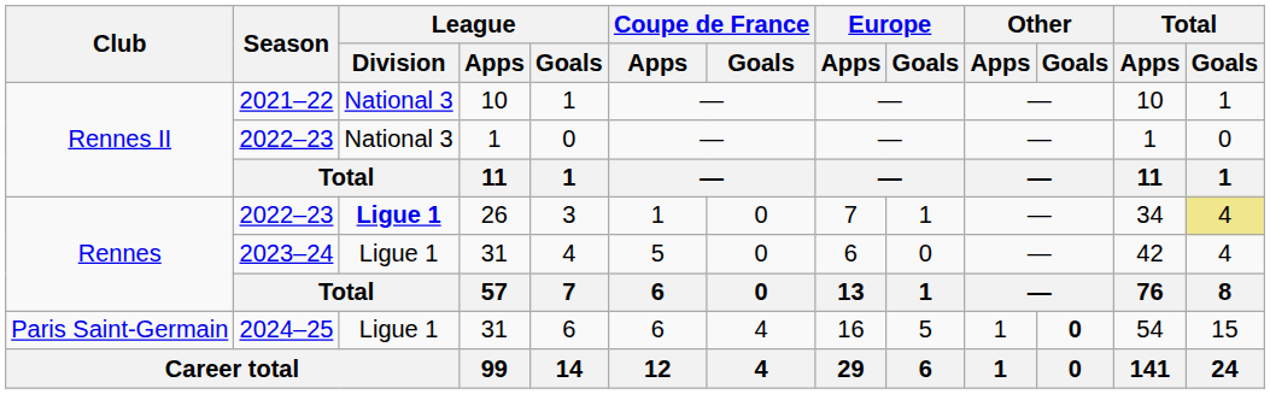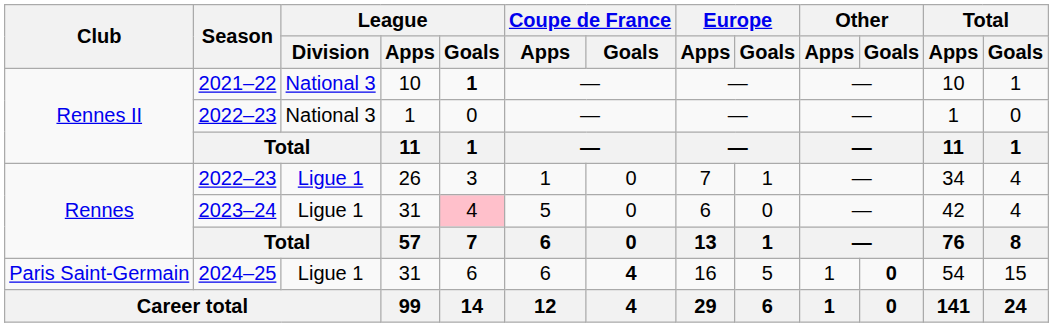2021–22 | League / Goals: normal -> bold
2022–23 / 26 | League / Division: bold -> normal
2022–23 / 26 | Total / Goals: khaki background -> no background
2023–24 | League / Goals: no background -> pink background
2024–25 | Coupe de France / Goals: normal -> bold
